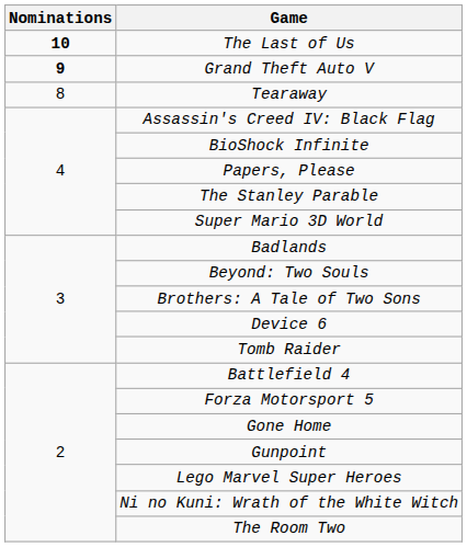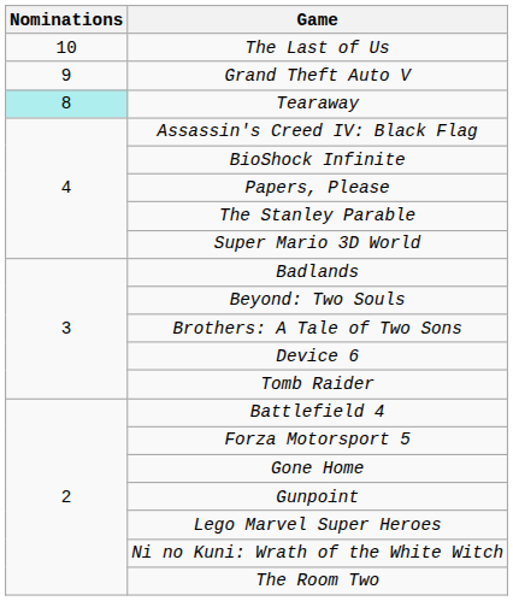The Last of Us | Nominations: bold -> normal
Grand Theft Auto V | Nominations: bold -> normal
Tearaway | Nominations: no background -> paleturquoise background
